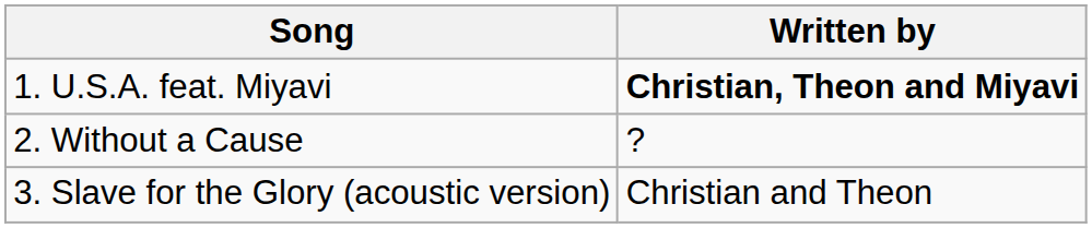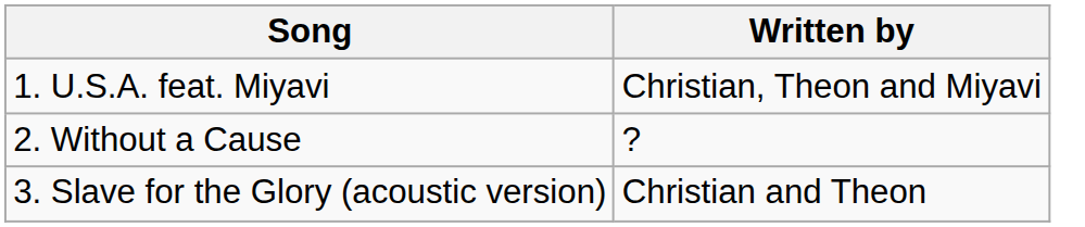1. U.S.A. feat. Miyavi | Written by: bold -> normal
